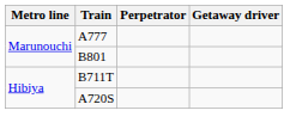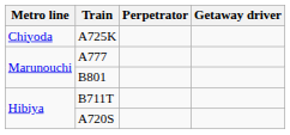+ row: Chiyoda | A725K
